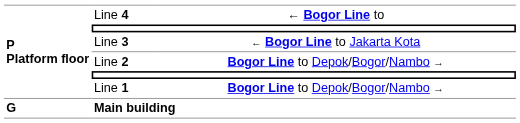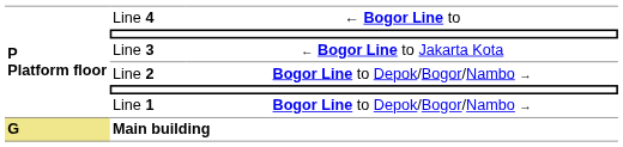Main building | column 1: no background -> khaki background
